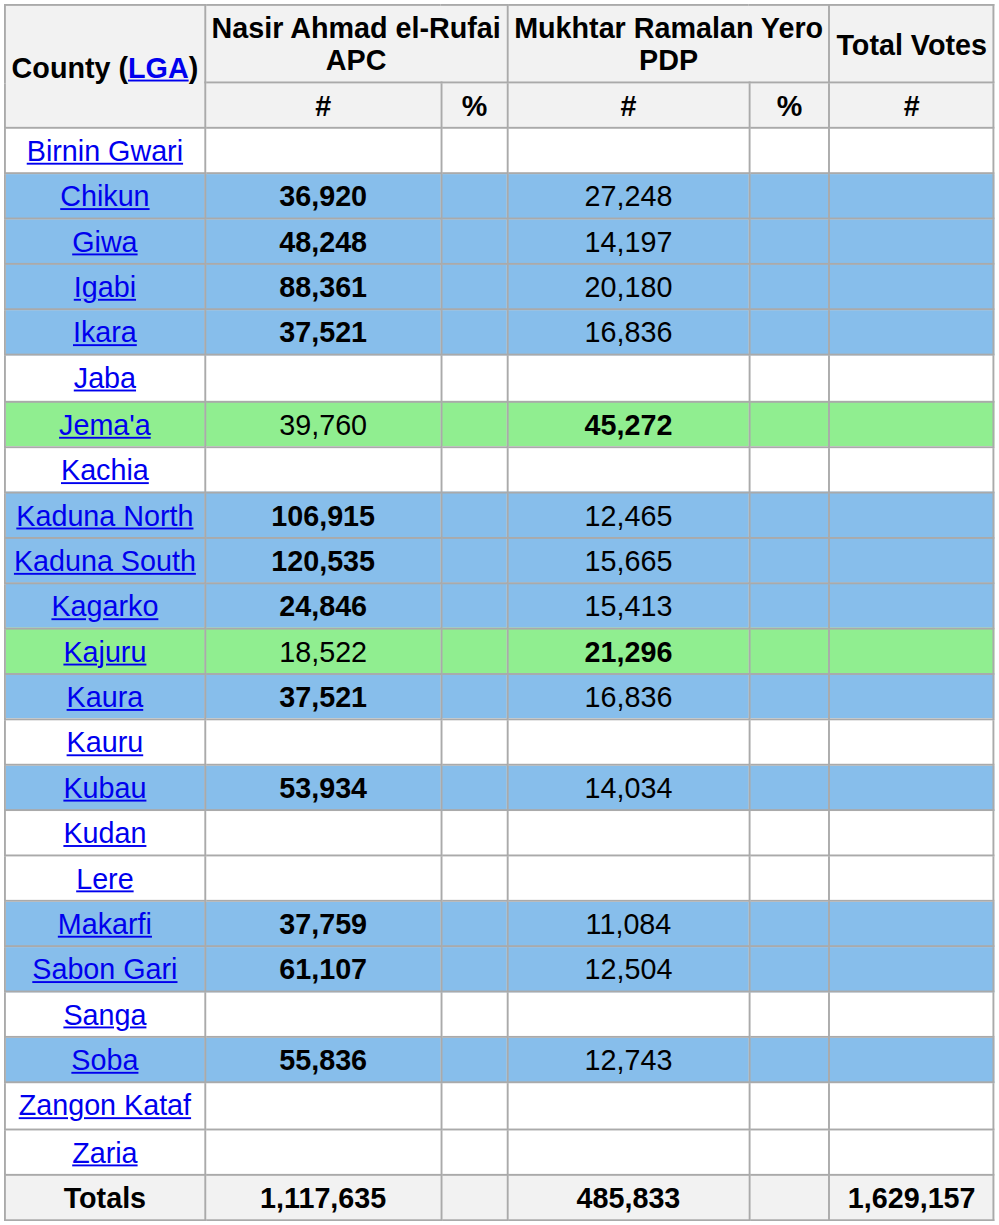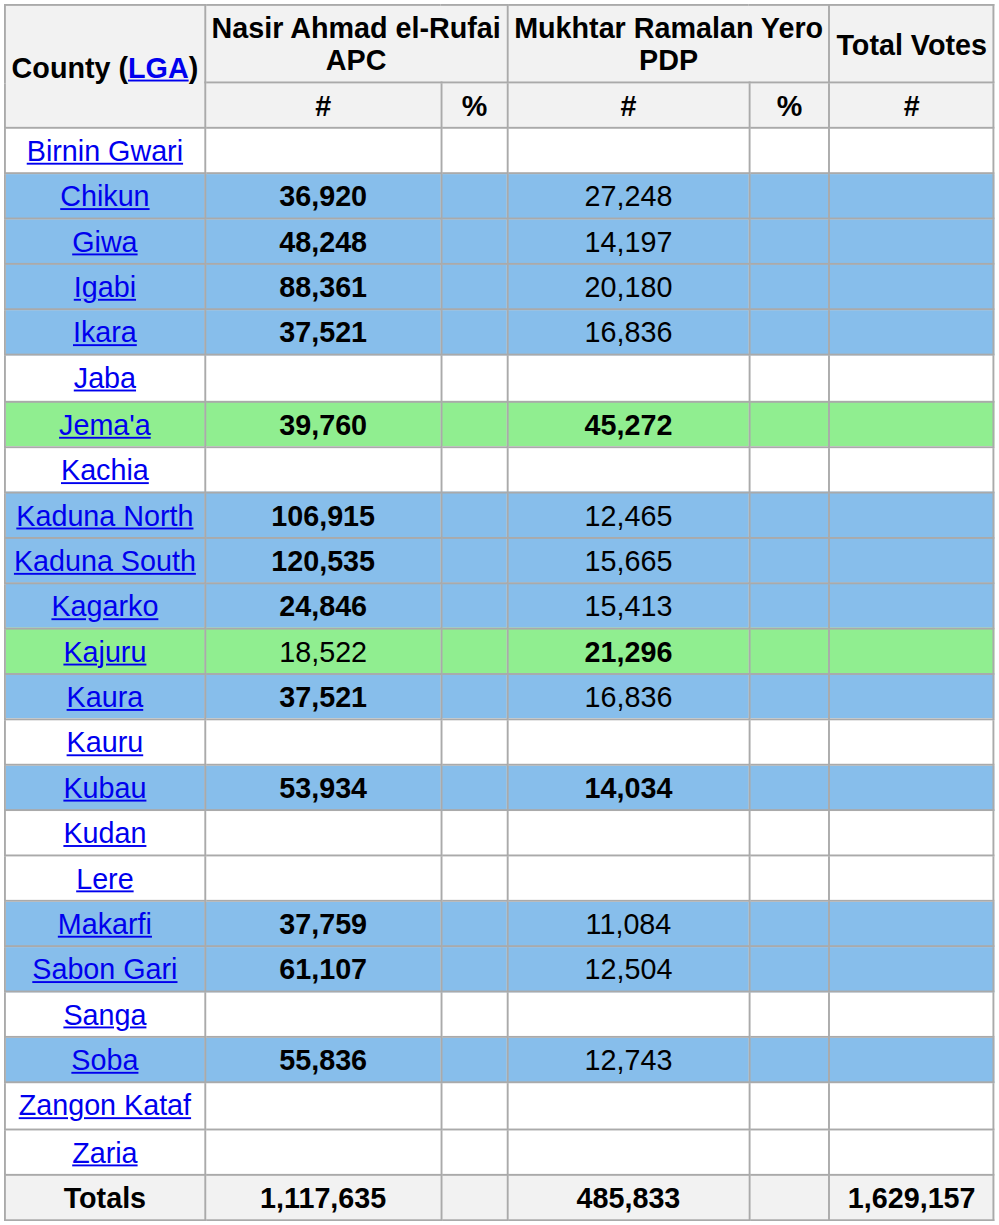Jema'a | Nasir Ahmad el-Rufai APC / #: normal -> bold
Kubau | Mukhtar Ramalan Yero PDP / #: normal -> bold
